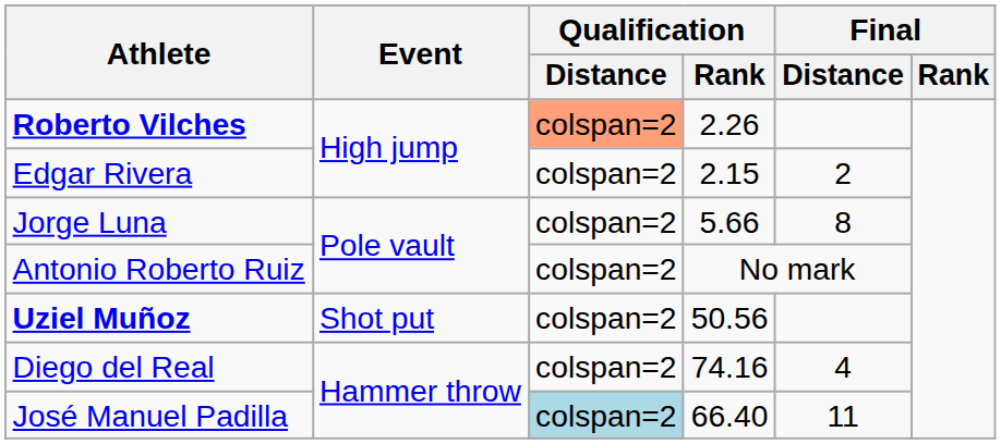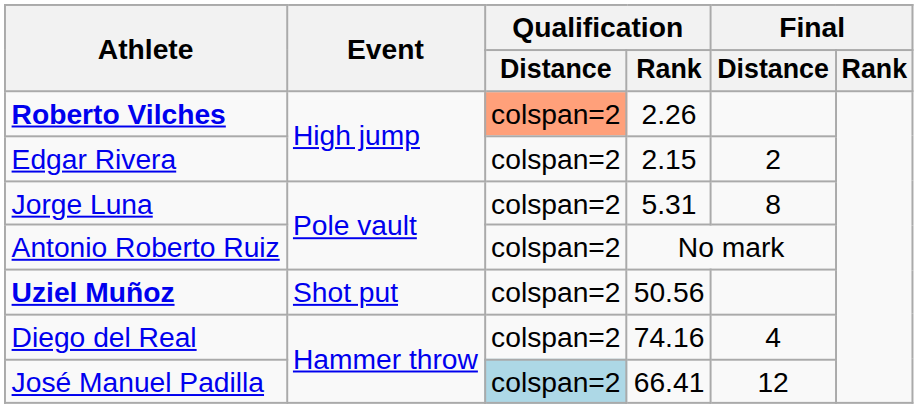Jorge Luna | Qualification / Rank: 5.66 -> 5.31
José Manuel Padilla | Qualification / Rank: 66.40 -> 66.41
José Manuel Padilla | Final / Distance: 11 -> 12
